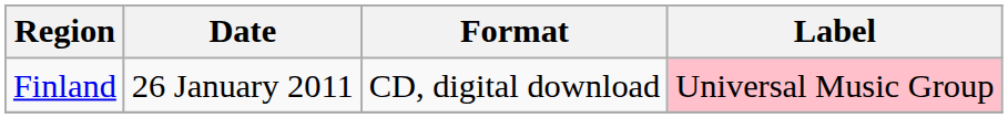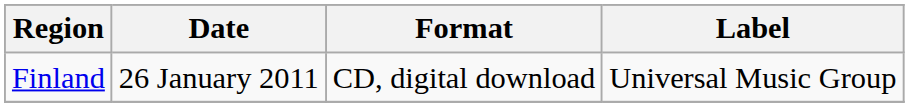Finland | Label: pink background -> no background
